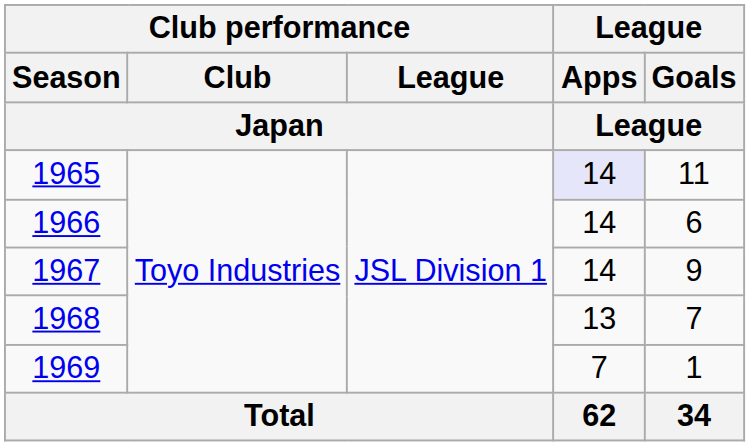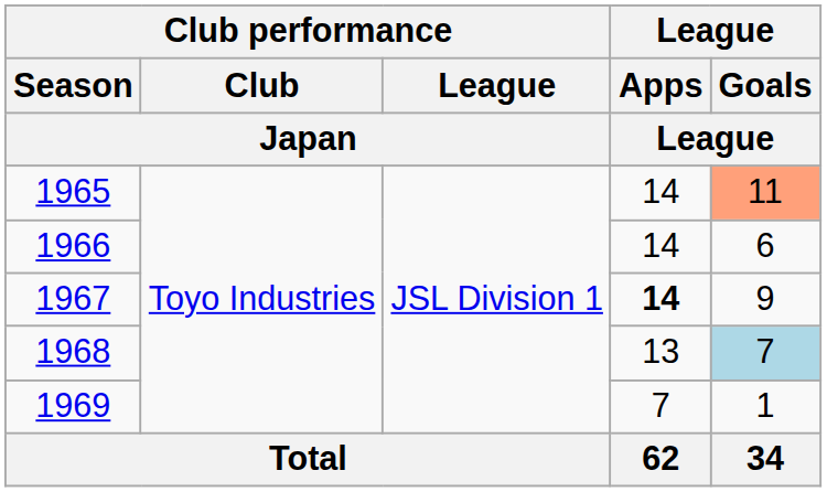1965 | League / Apps / League: lavender background -> no background
1965 | League / Goals / League: no background -> lightsalmon background
1967 | League / Apps / League: normal -> bold
1968 | League / Goals / League: no background -> lightblue background
